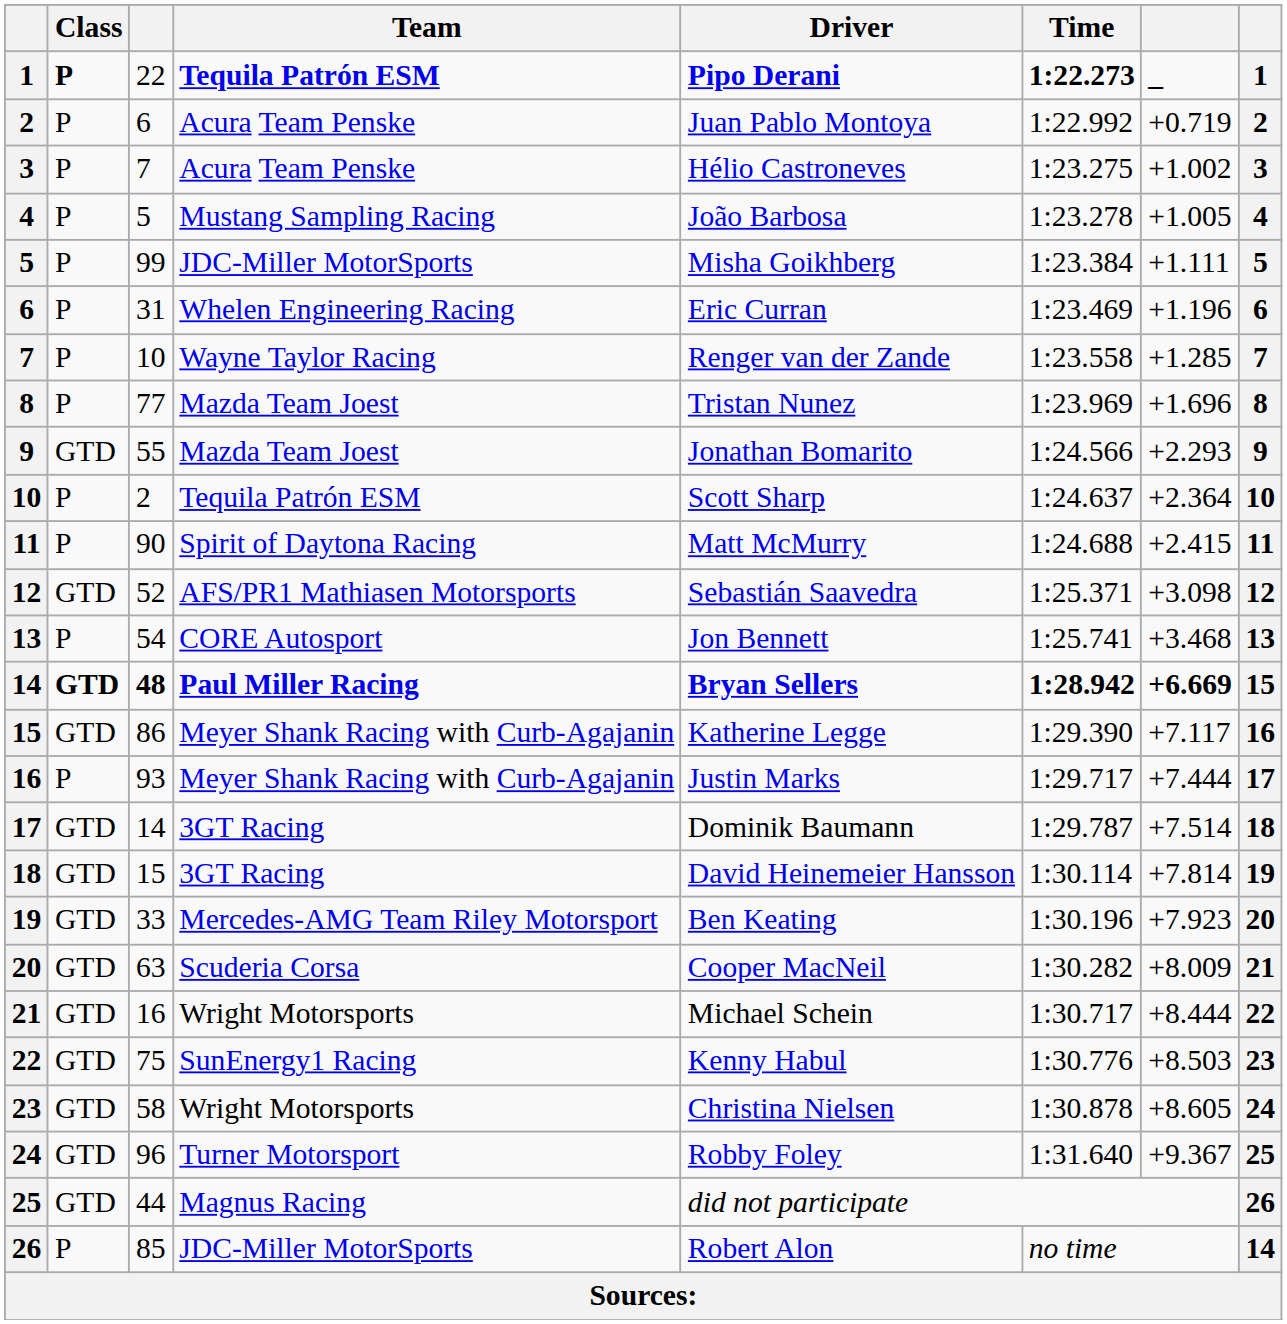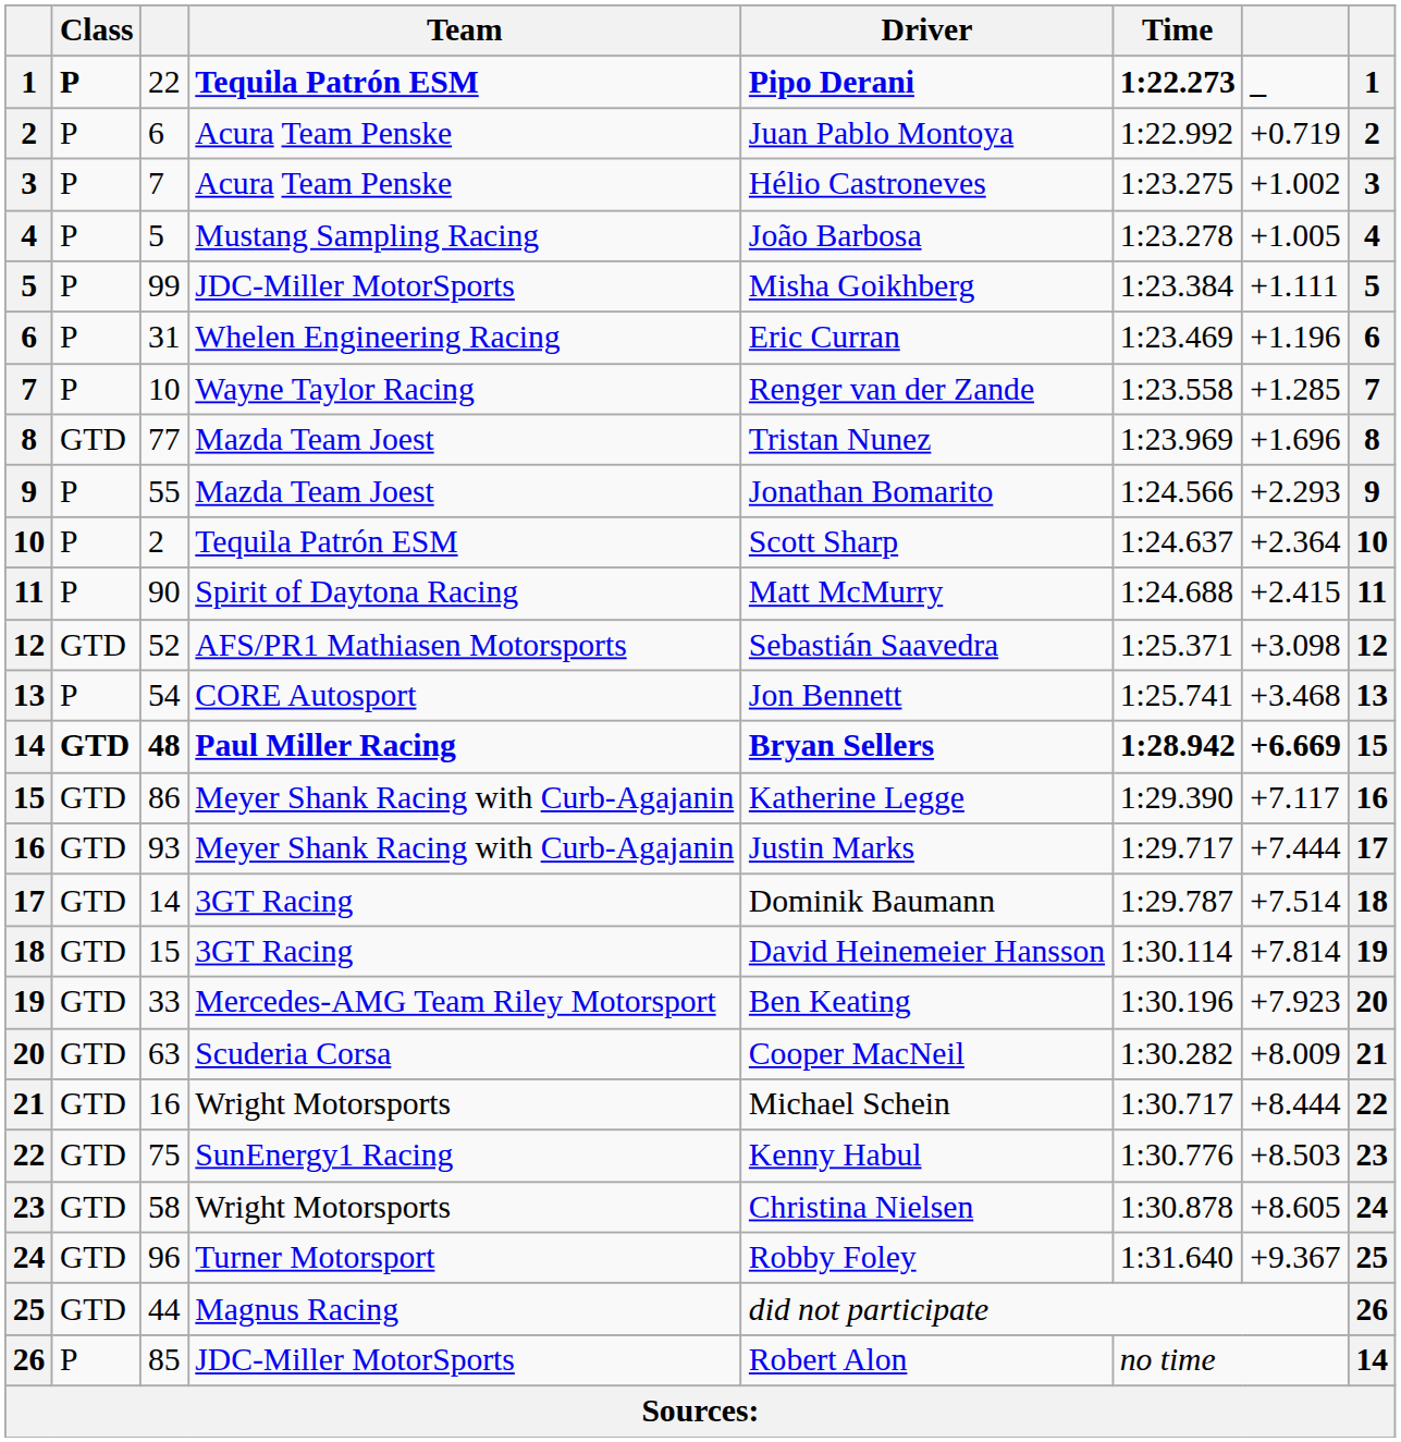row 9 | Class: P -> GTD
row 10 | Class: GTD -> P
row 17 | Class: P -> GTD
